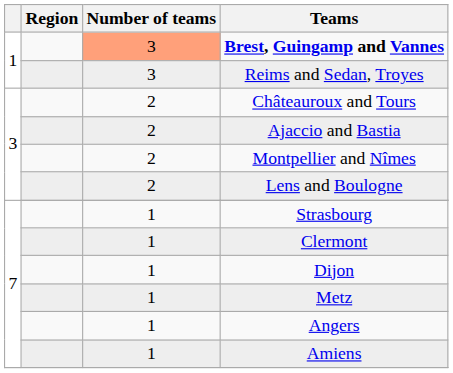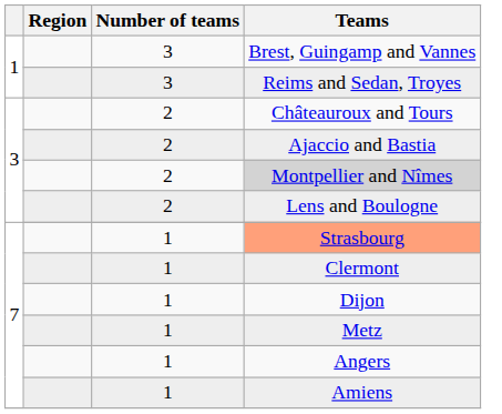Brest, Guingamp and Vannes | Number of teams: lightsalmon background -> no background
Brest, Guingamp and Vannes | Teams: bold -> normal
Montpellier and Nîmes | Teams: no background -> lightgrey background
Strasbourg | Teams: no background -> lightsalmon background
